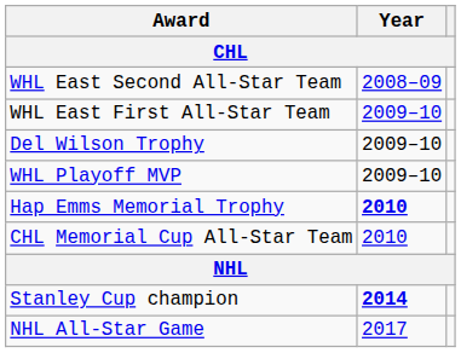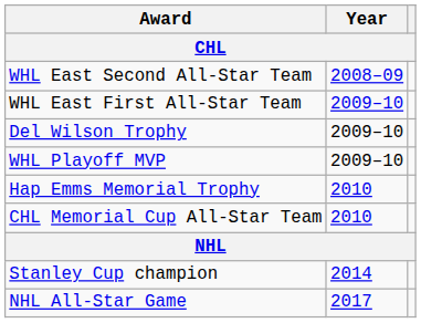Hap Emms Memorial Trophy | Year: bold -> normal
Stanley Cup champion | Year: bold -> normal
